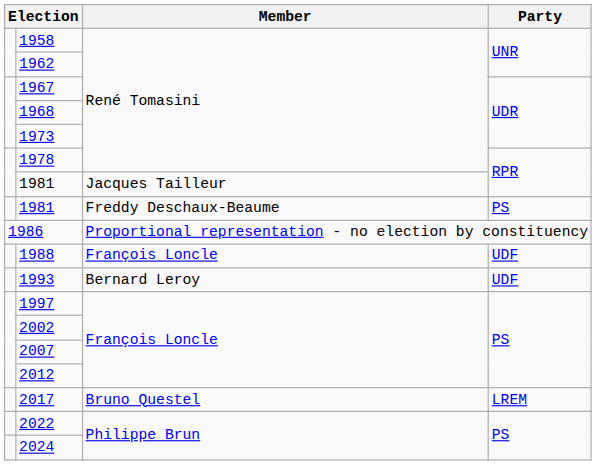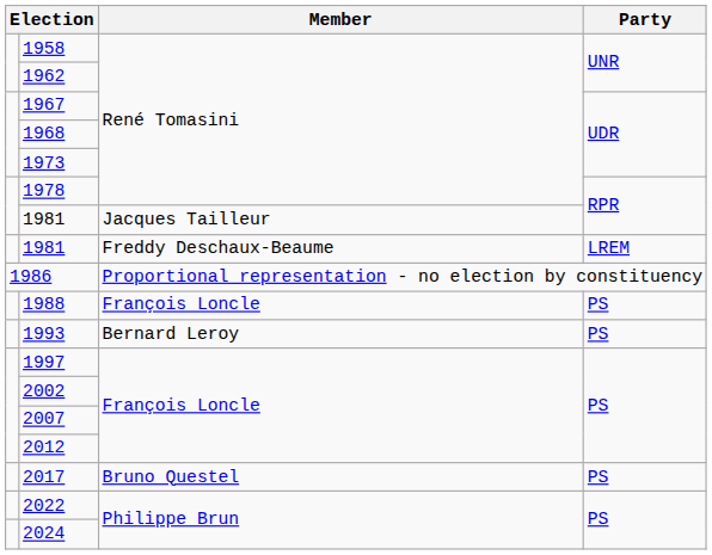1981 / Freddy Deschaux-Beaume | Party: PS -> LREM
1988 | Party: UDF -> PS
1993 | Party: UDF -> PS
2017 | Party: LREM -> PS
